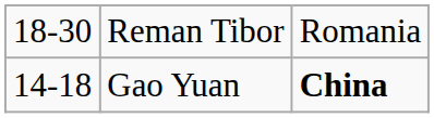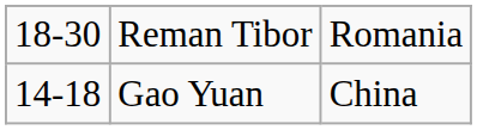Gao Yuan | column 3: bold -> normal
